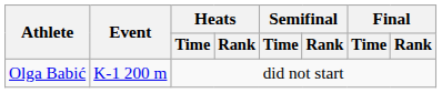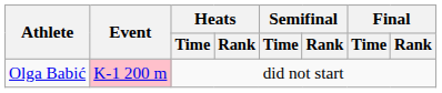Olga Babić | Event: no background -> pink background
